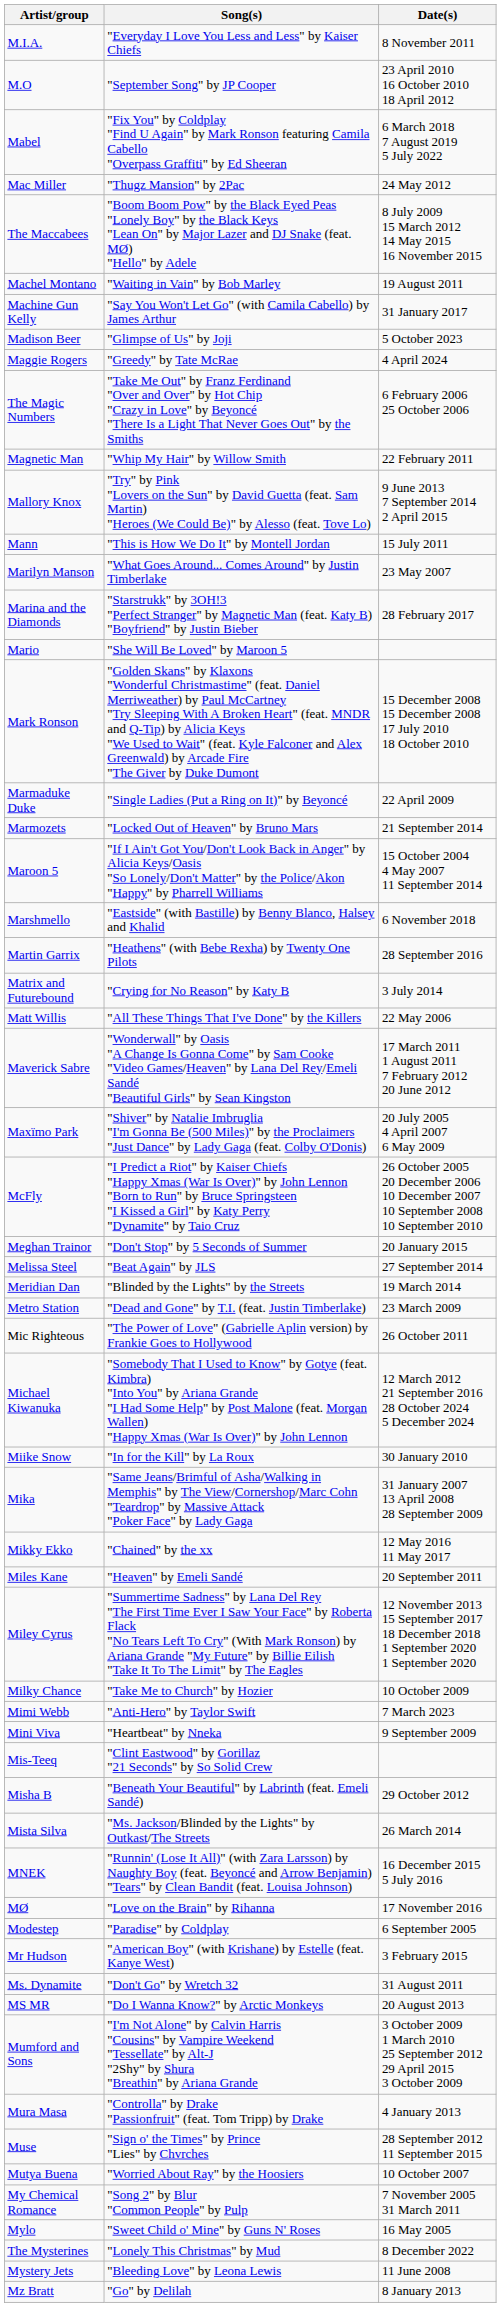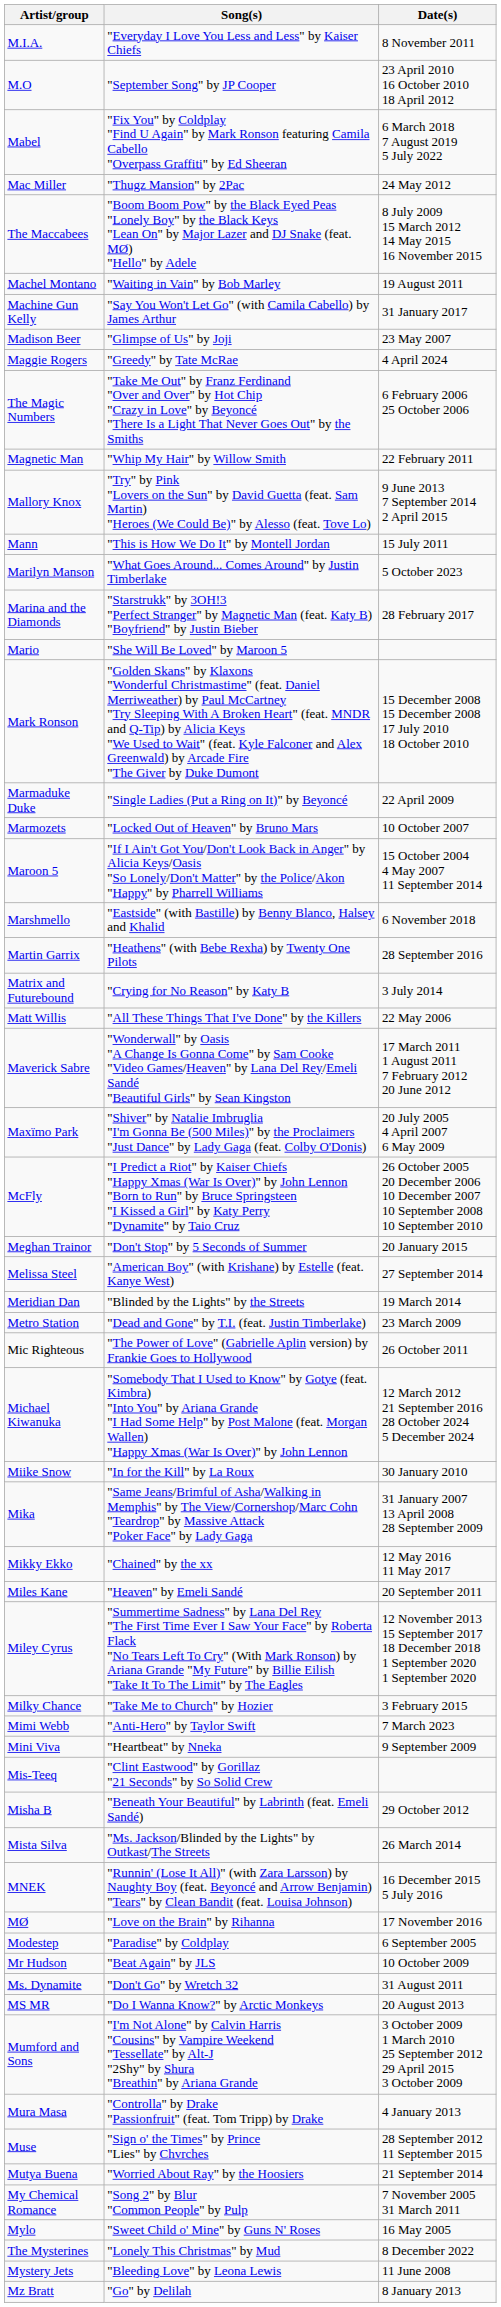Madison Beer | Date(s): 5 October 2023 -> 23 May 2007
Marilyn Manson | Date(s): 23 May 2007 -> 5 October 2023
Marmozets | Date(s): 21 September 2014 -> 10 October 2007
Melissa Steel | Song(s): "Beat Again" by JLS -> "American Boy" (with Krishane) by Estelle (feat. Kanye West)
Milky Chance | Date(s): 10 October 2009 -> 3 February 2015
Mr Hudson | Song(s): "American Boy" (with Krishane) by Estelle (feat. Kanye West) -> "Beat Again" by JLS
Mr Hudson | Date(s): 3 February 2015 -> 10 October 2009
Mutya Buena | Date(s): 10 October 2007 -> 21 September 2014
